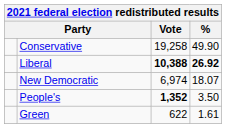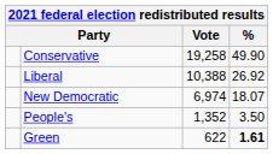Liberal | Vote: bold -> normal
Liberal | %: bold -> normal
People's | Vote: bold -> normal
Green | %: normal -> bold
